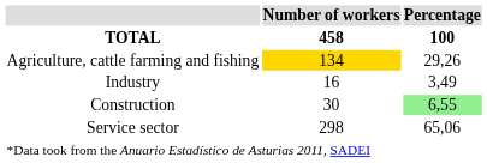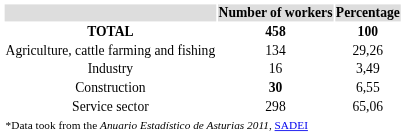Agriculture, cattle farming and fishing | Number of workers: gold background -> no background
Construction | Number of workers: normal -> bold
Construction | Percentage: lightgreen background -> no background
